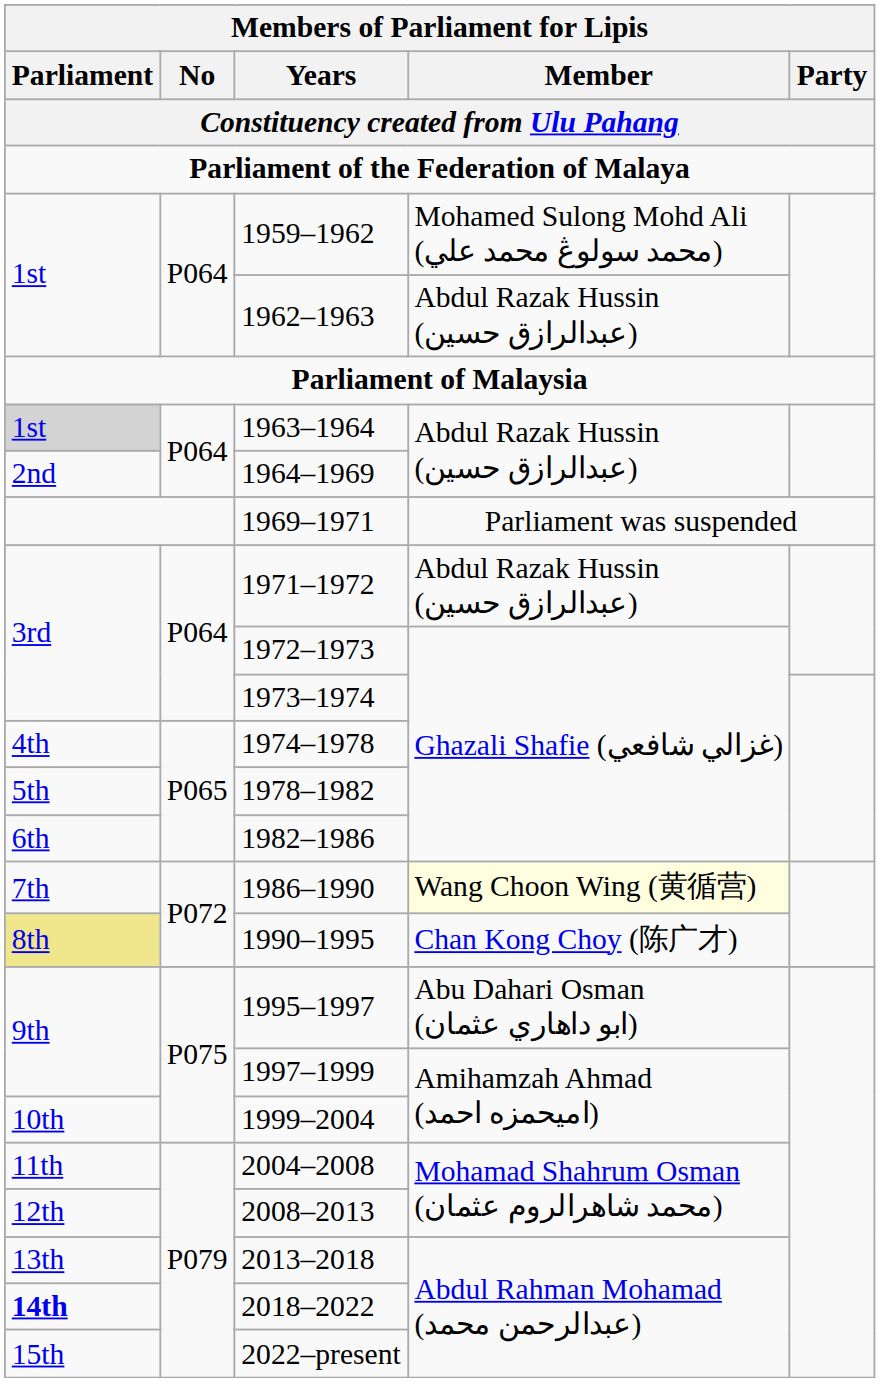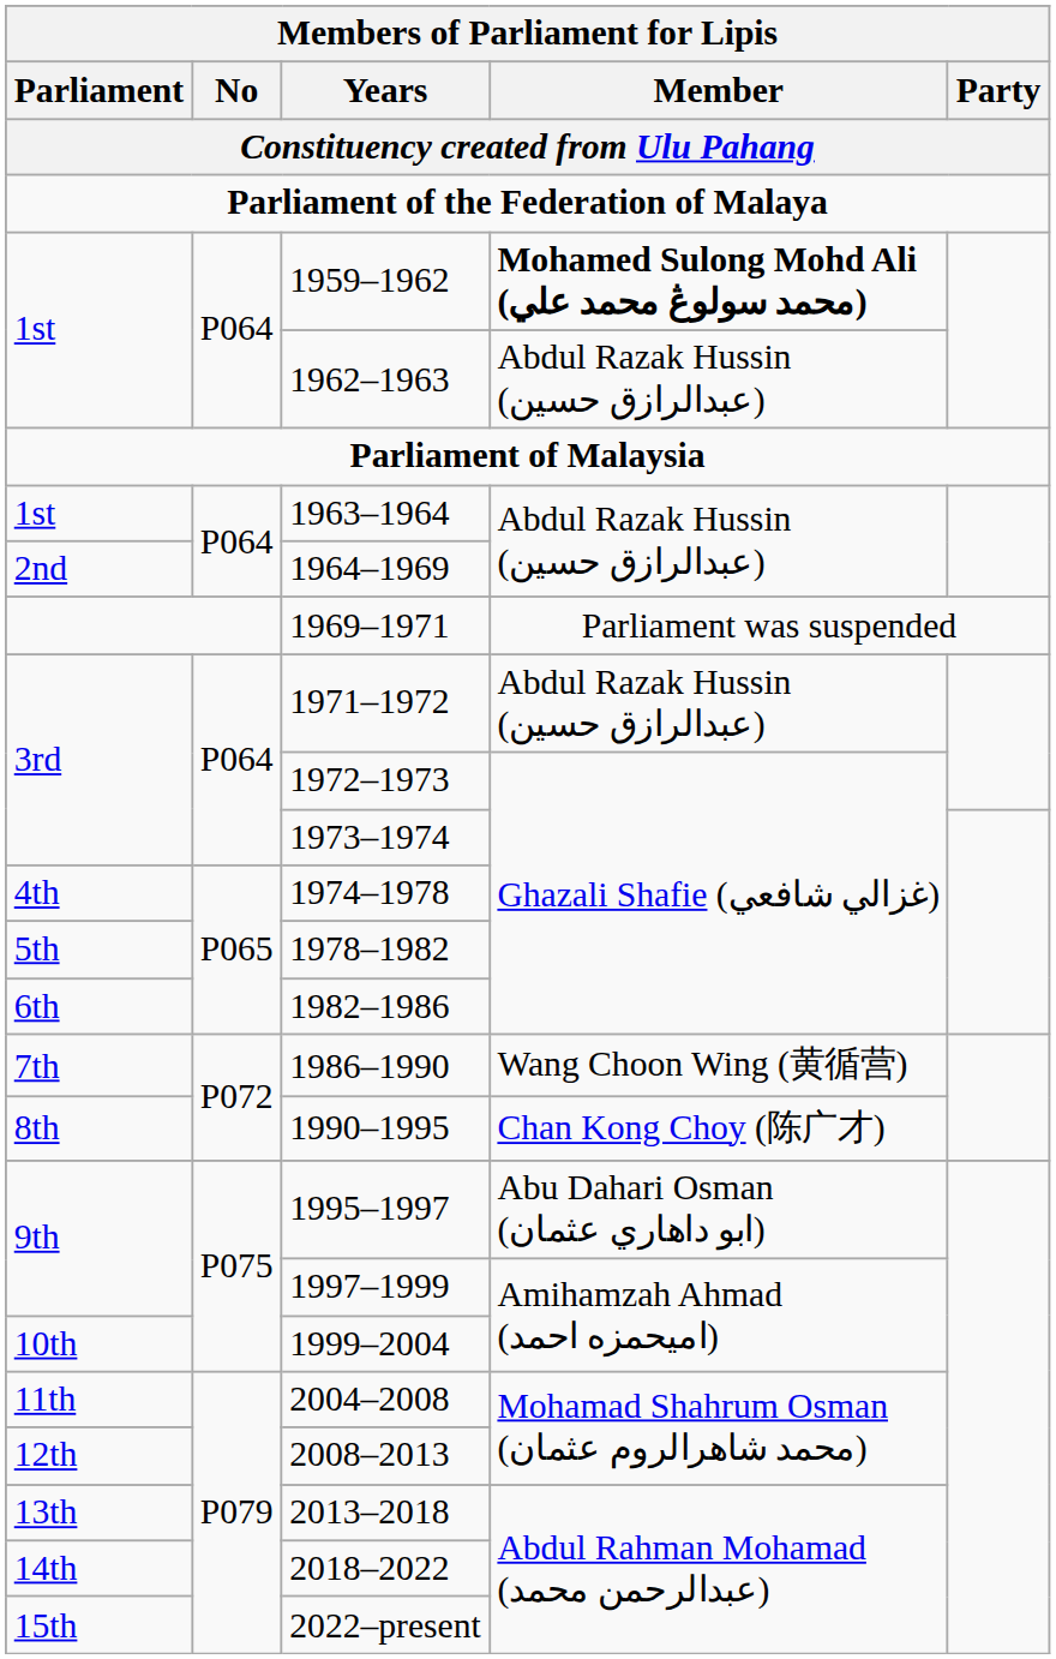1959–1962 | Member: normal -> bold
1963–1964 | Parliament: lightgrey background -> no background
1986–1990 | Member: lightyellow background -> no background
1990–1995 | Parliament: khaki background -> no background
2018–2022 | Parliament: bold -> normal
